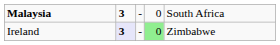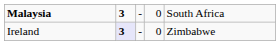Ireland | column 4: lightgreen background -> no background
